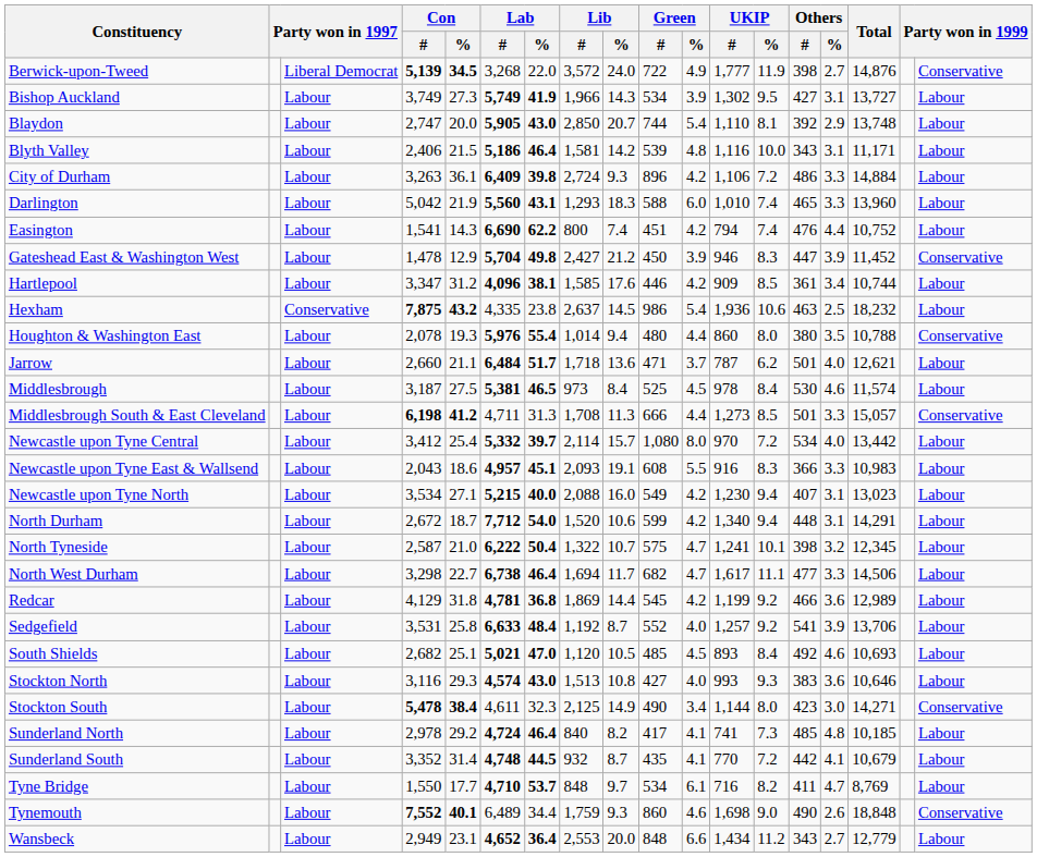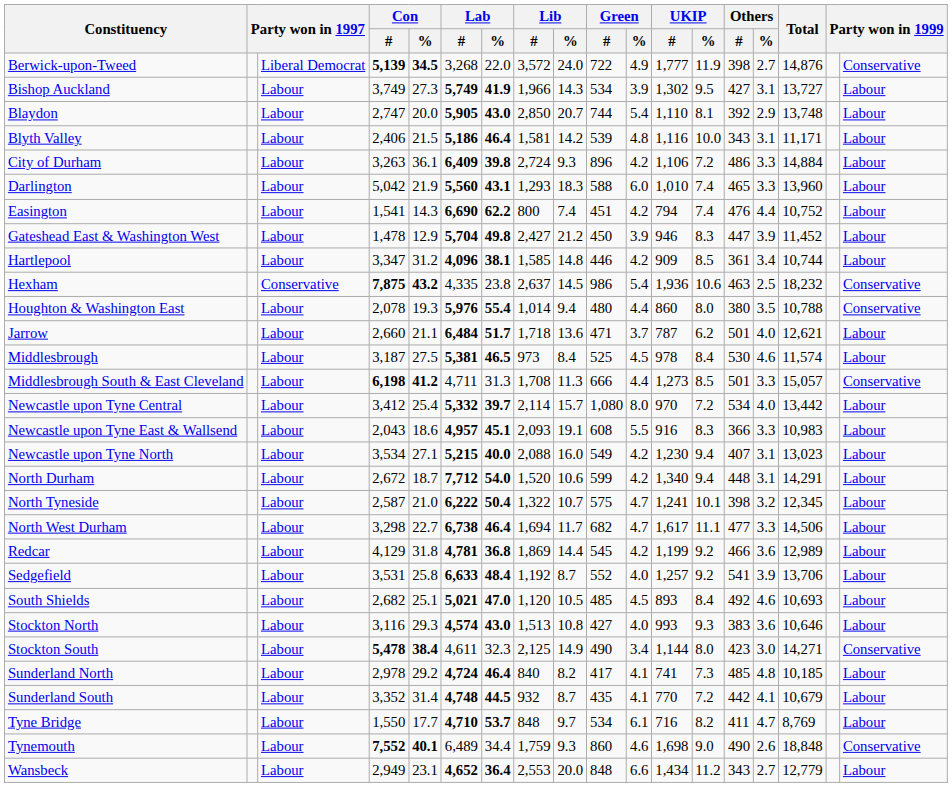Gateshead East & Washington West | column 18: Conservative -> Labour
Hartlepool | Lib / %: 17.6 -> 14.8
Hexham | column 18: Labour -> Conservative
